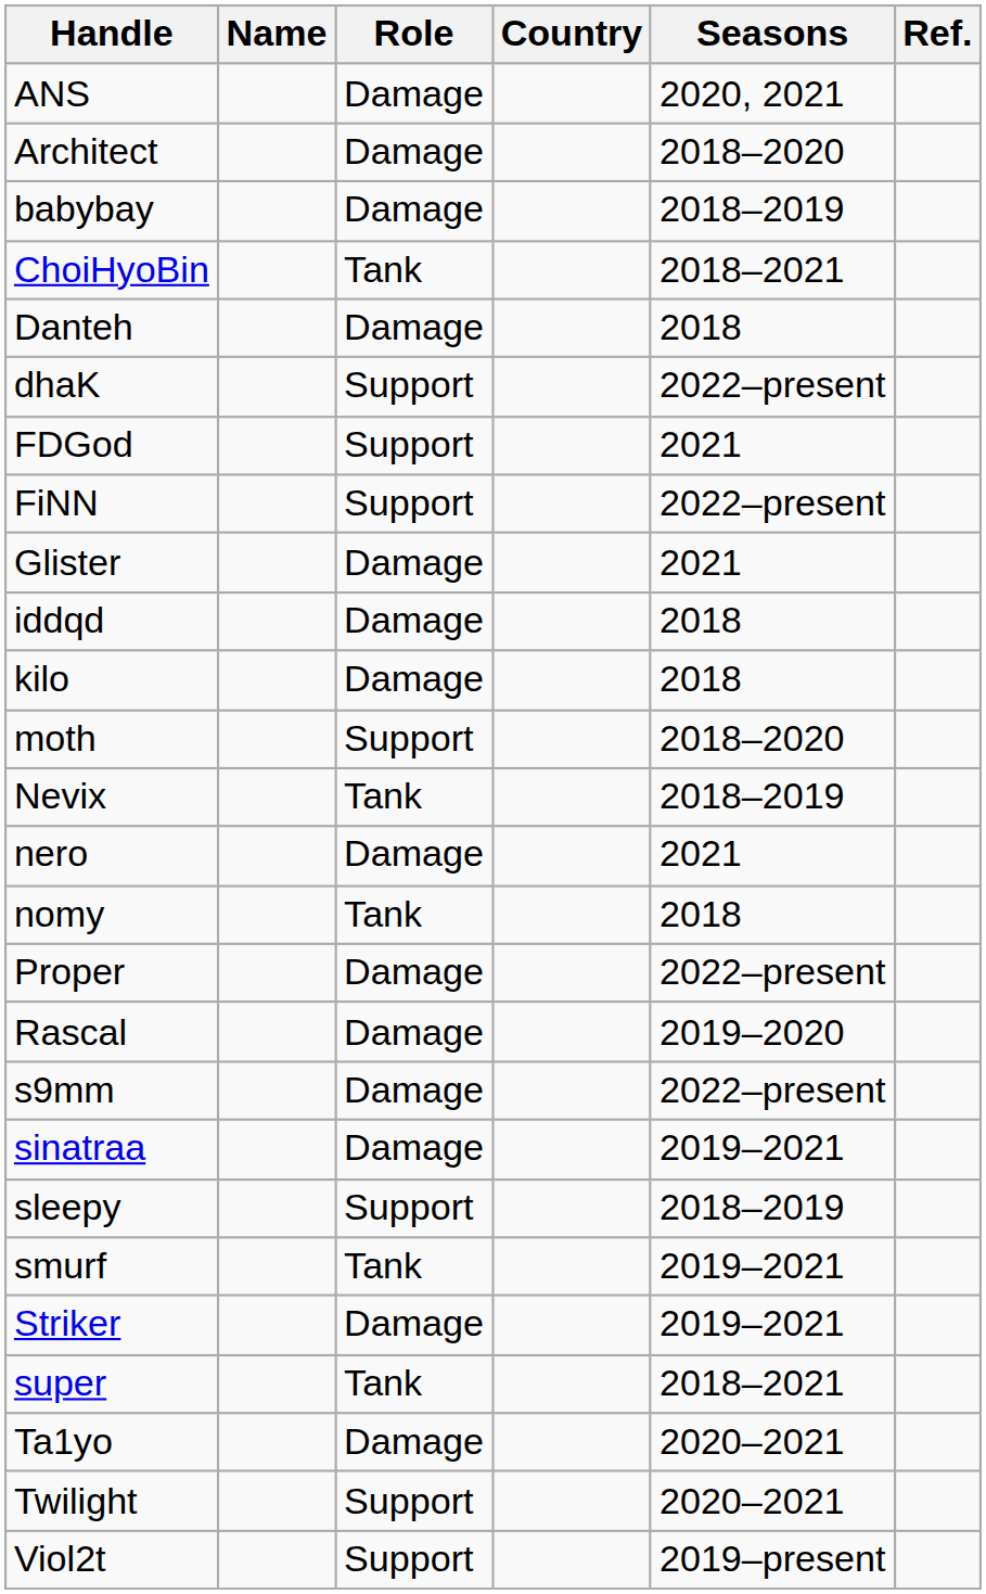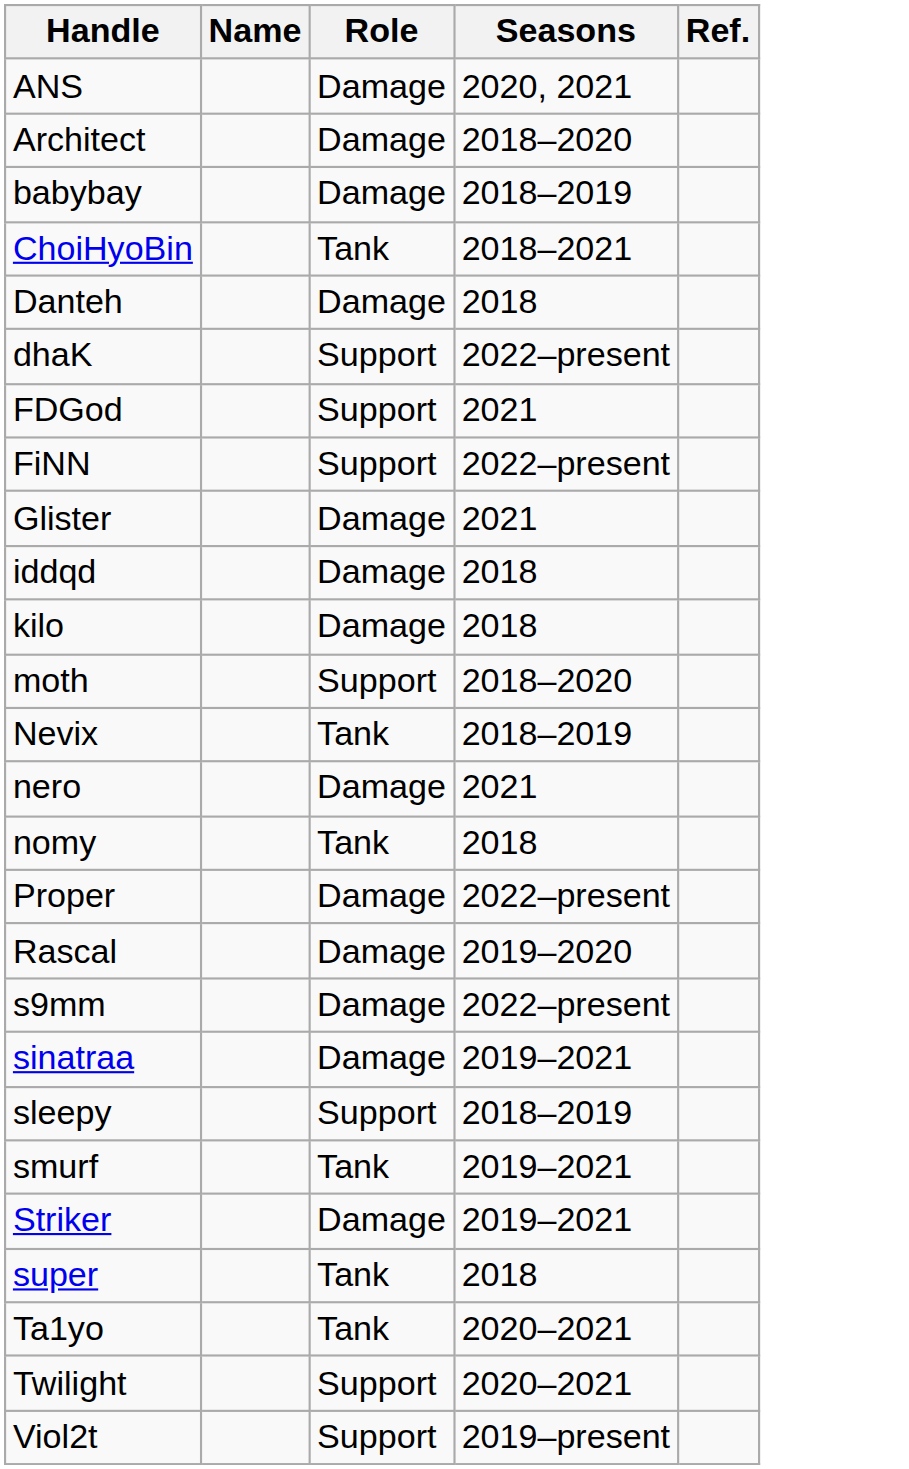- column: Country
super | Seasons: 2018–2021 -> 2018
Ta1yo | Role: Damage -> Tank
